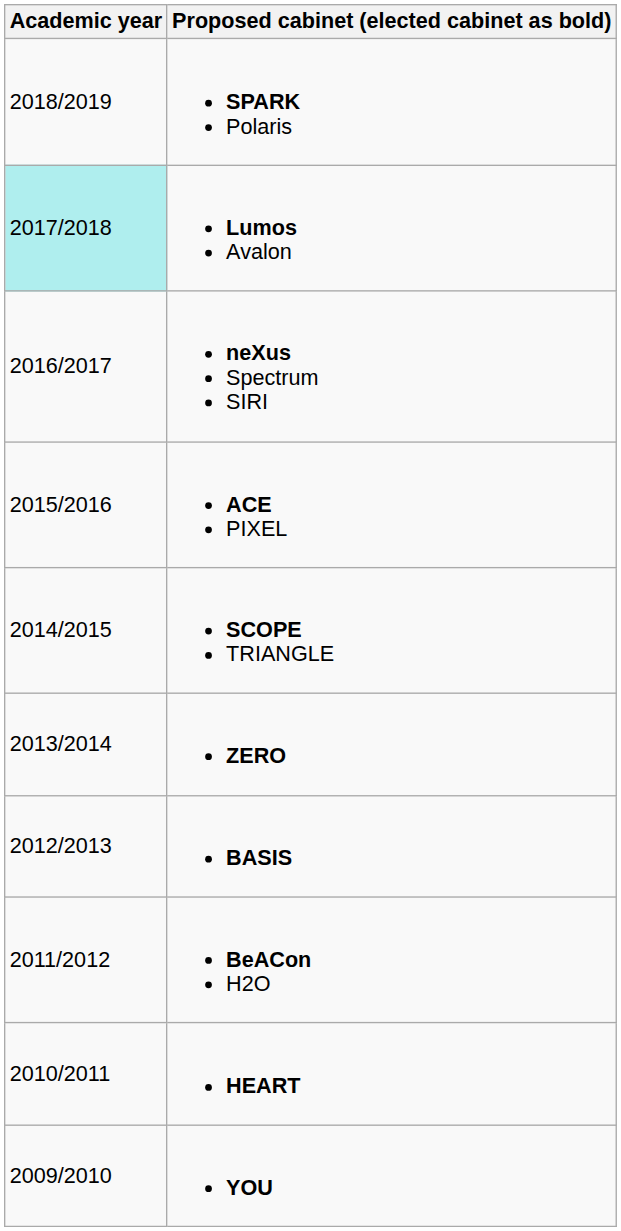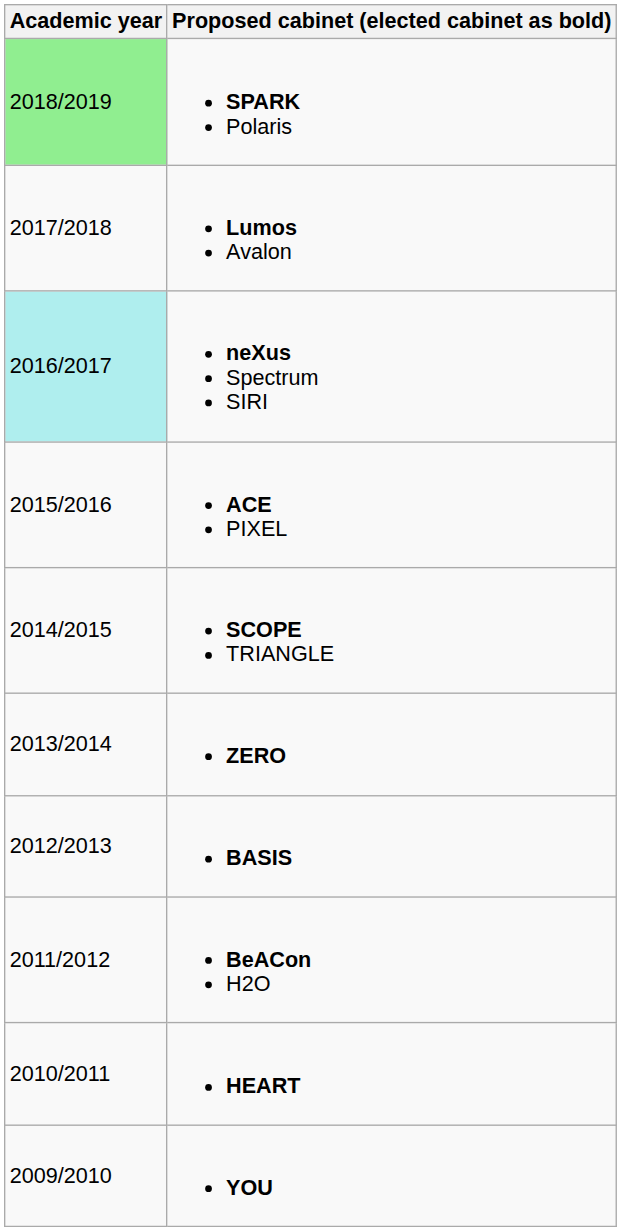SPARK Polaris | Academic year: no background -> lightgreen background
Lumos Avalon | Academic year: paleturquoise background -> no background
neXus Spectrum SIRI | Academic year: no background -> paleturquoise background
